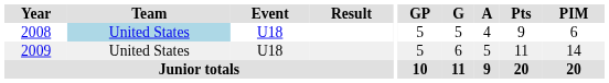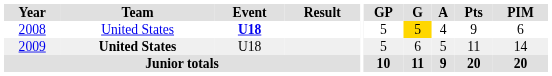2008 | Team: lightblue background -> no background
2008 | Event: normal -> bold
2008 | G: no background -> gold background
2009 | Team: normal -> bold
